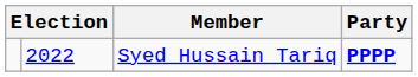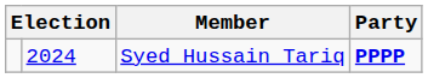Syed Hussain Tariq | column 2: 2022 -> 2024
